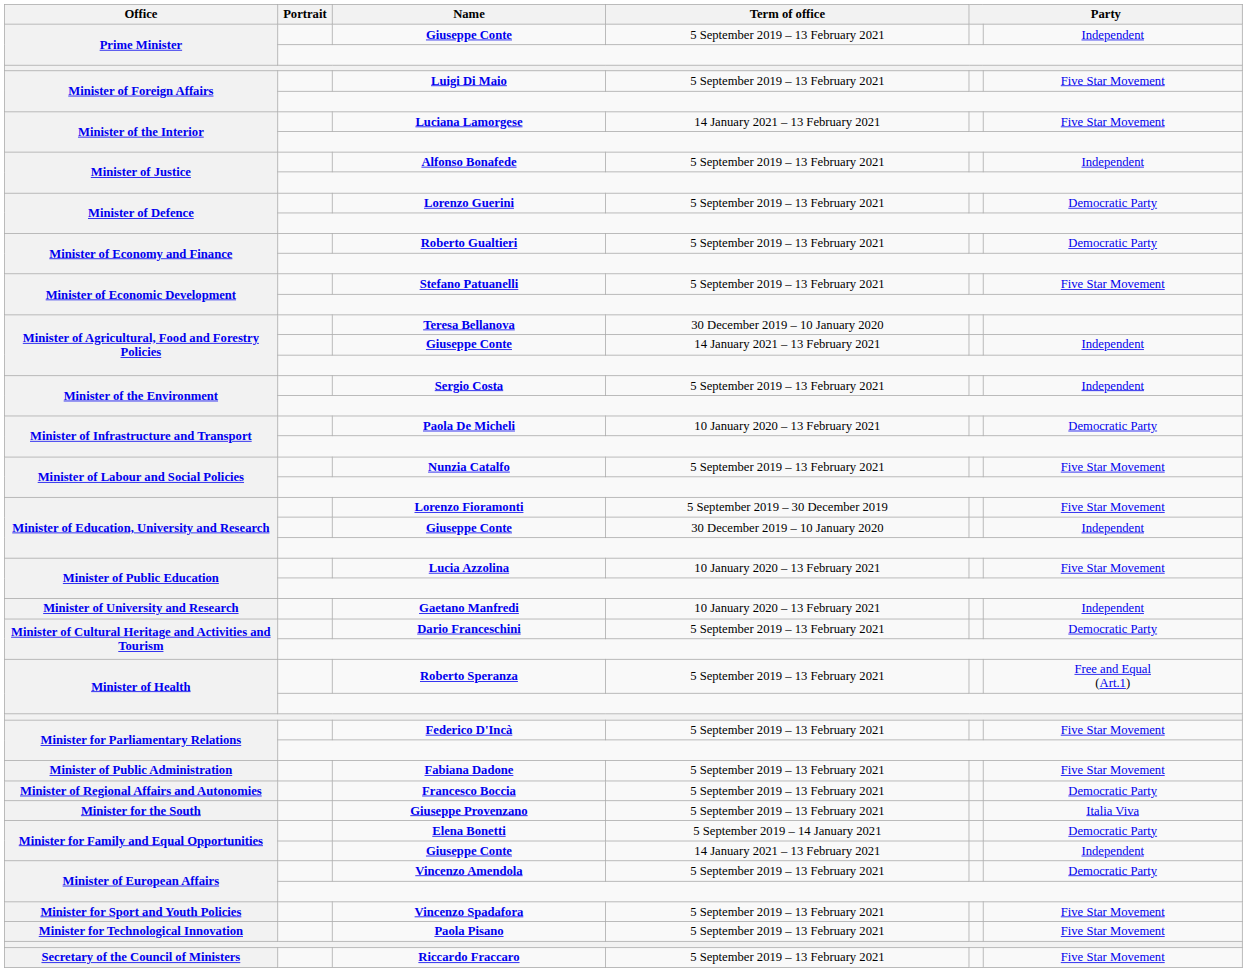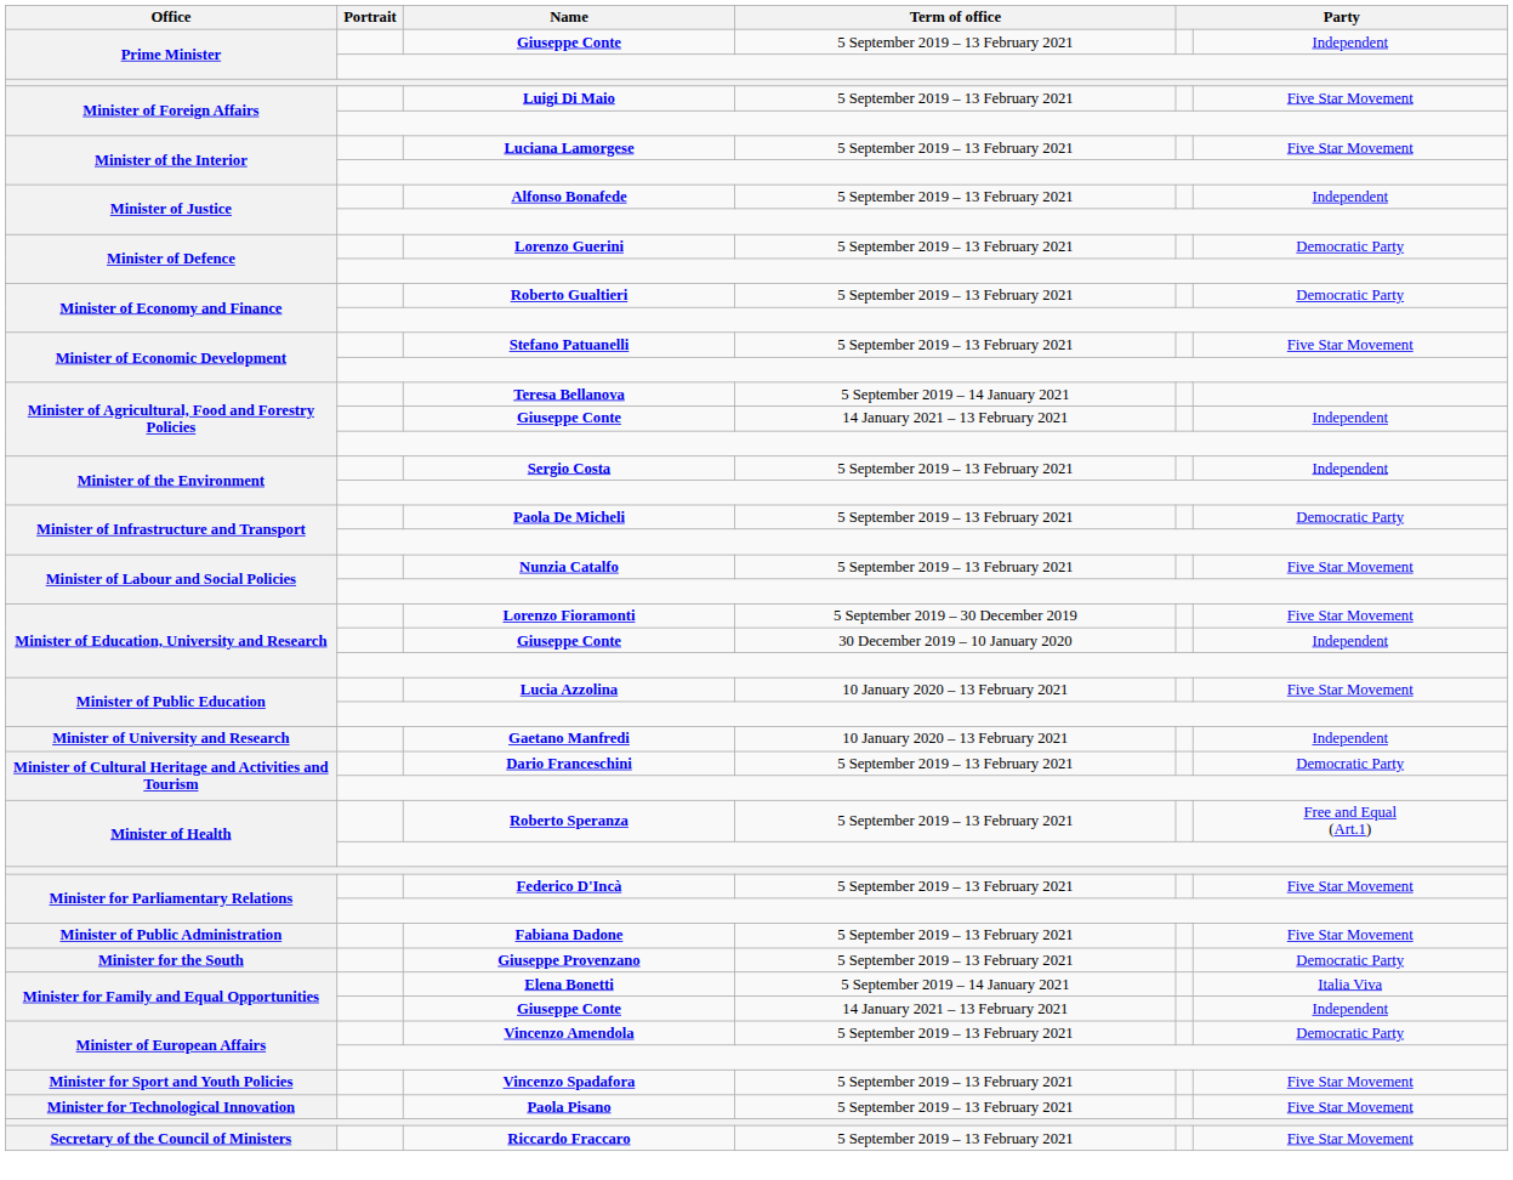Luciana Lamorgese | Term of office: 14 January 2021 – 13 February 2021 -> 5 September 2019 – 13 February 2021
Teresa Bellanova | Term of office: 30 December 2019 – 10 January 2020 -> 5 September 2019 – 14 January 2021
Paola De Micheli | Term of office: 10 January 2020 – 13 February 2021 -> 5 September 2019 – 13 February 2021
- row: Minister of Regional Affairs and Autonomies | Francesco Boccia | 5 September 2019 – 13 February 2021 | Democratic Party
Giuseppe Provenzano | column 6: Italia Viva -> Democratic Party
Elena Bonetti | column 6: Democratic Party -> Italia Viva
